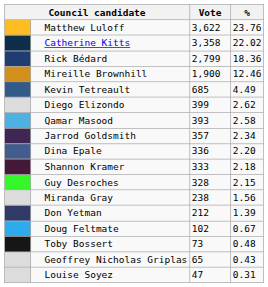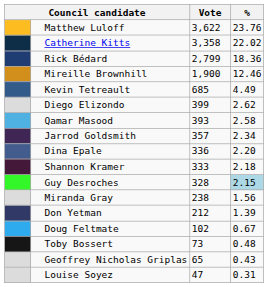Guy Desroches | %: no background -> lightblue background
